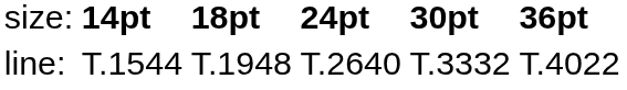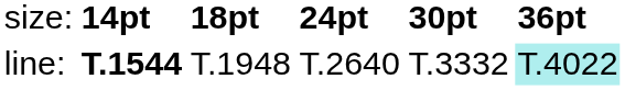line: | column 2: normal -> bold
line: | column 6: no background -> paleturquoise background
